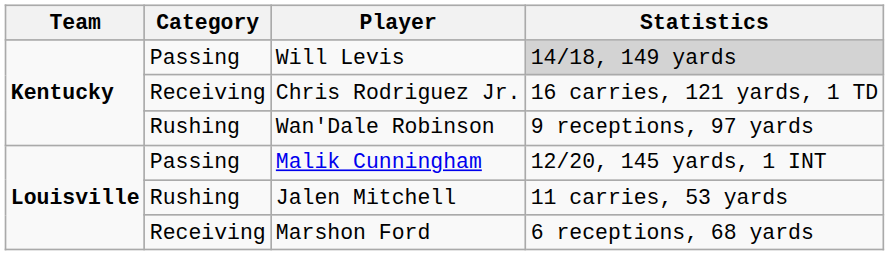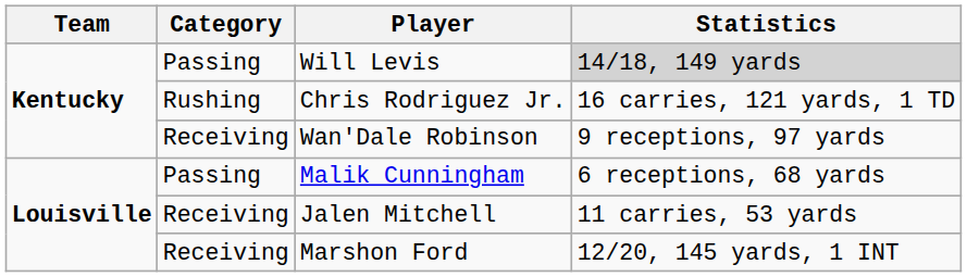Chris Rodriguez Jr. | Category: Receiving -> Rushing
Wan'Dale Robinson | Category: Rushing -> Receiving
Malik Cunningham | Statistics: 12/20, 145 yards, 1 INT -> 6 receptions, 68 yards
Jalen Mitchell | Category: Rushing -> Receiving
Marshon Ford | Statistics: 6 receptions, 68 yards -> 12/20, 145 yards, 1 INT
